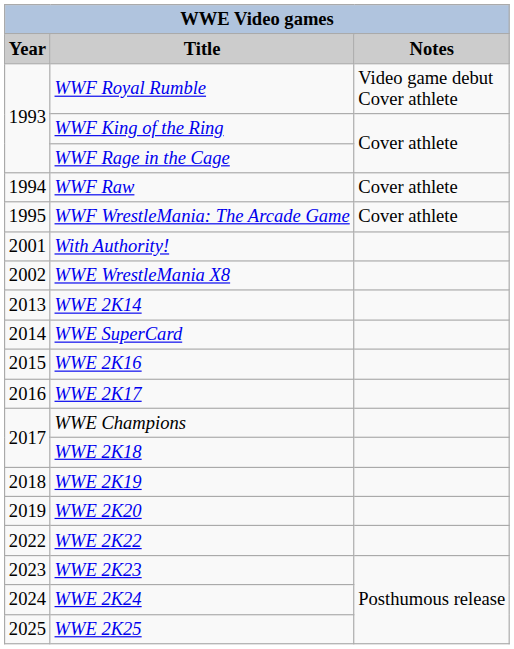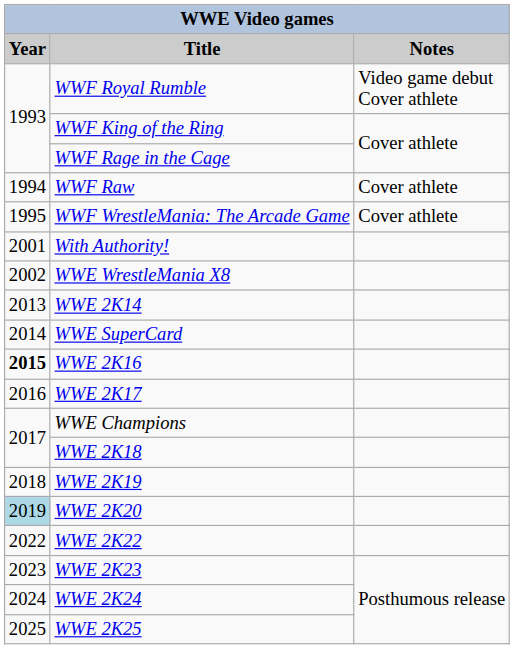WWE 2K16 | Year: normal -> bold
WWE 2K20 | Year: no background -> lightblue background
